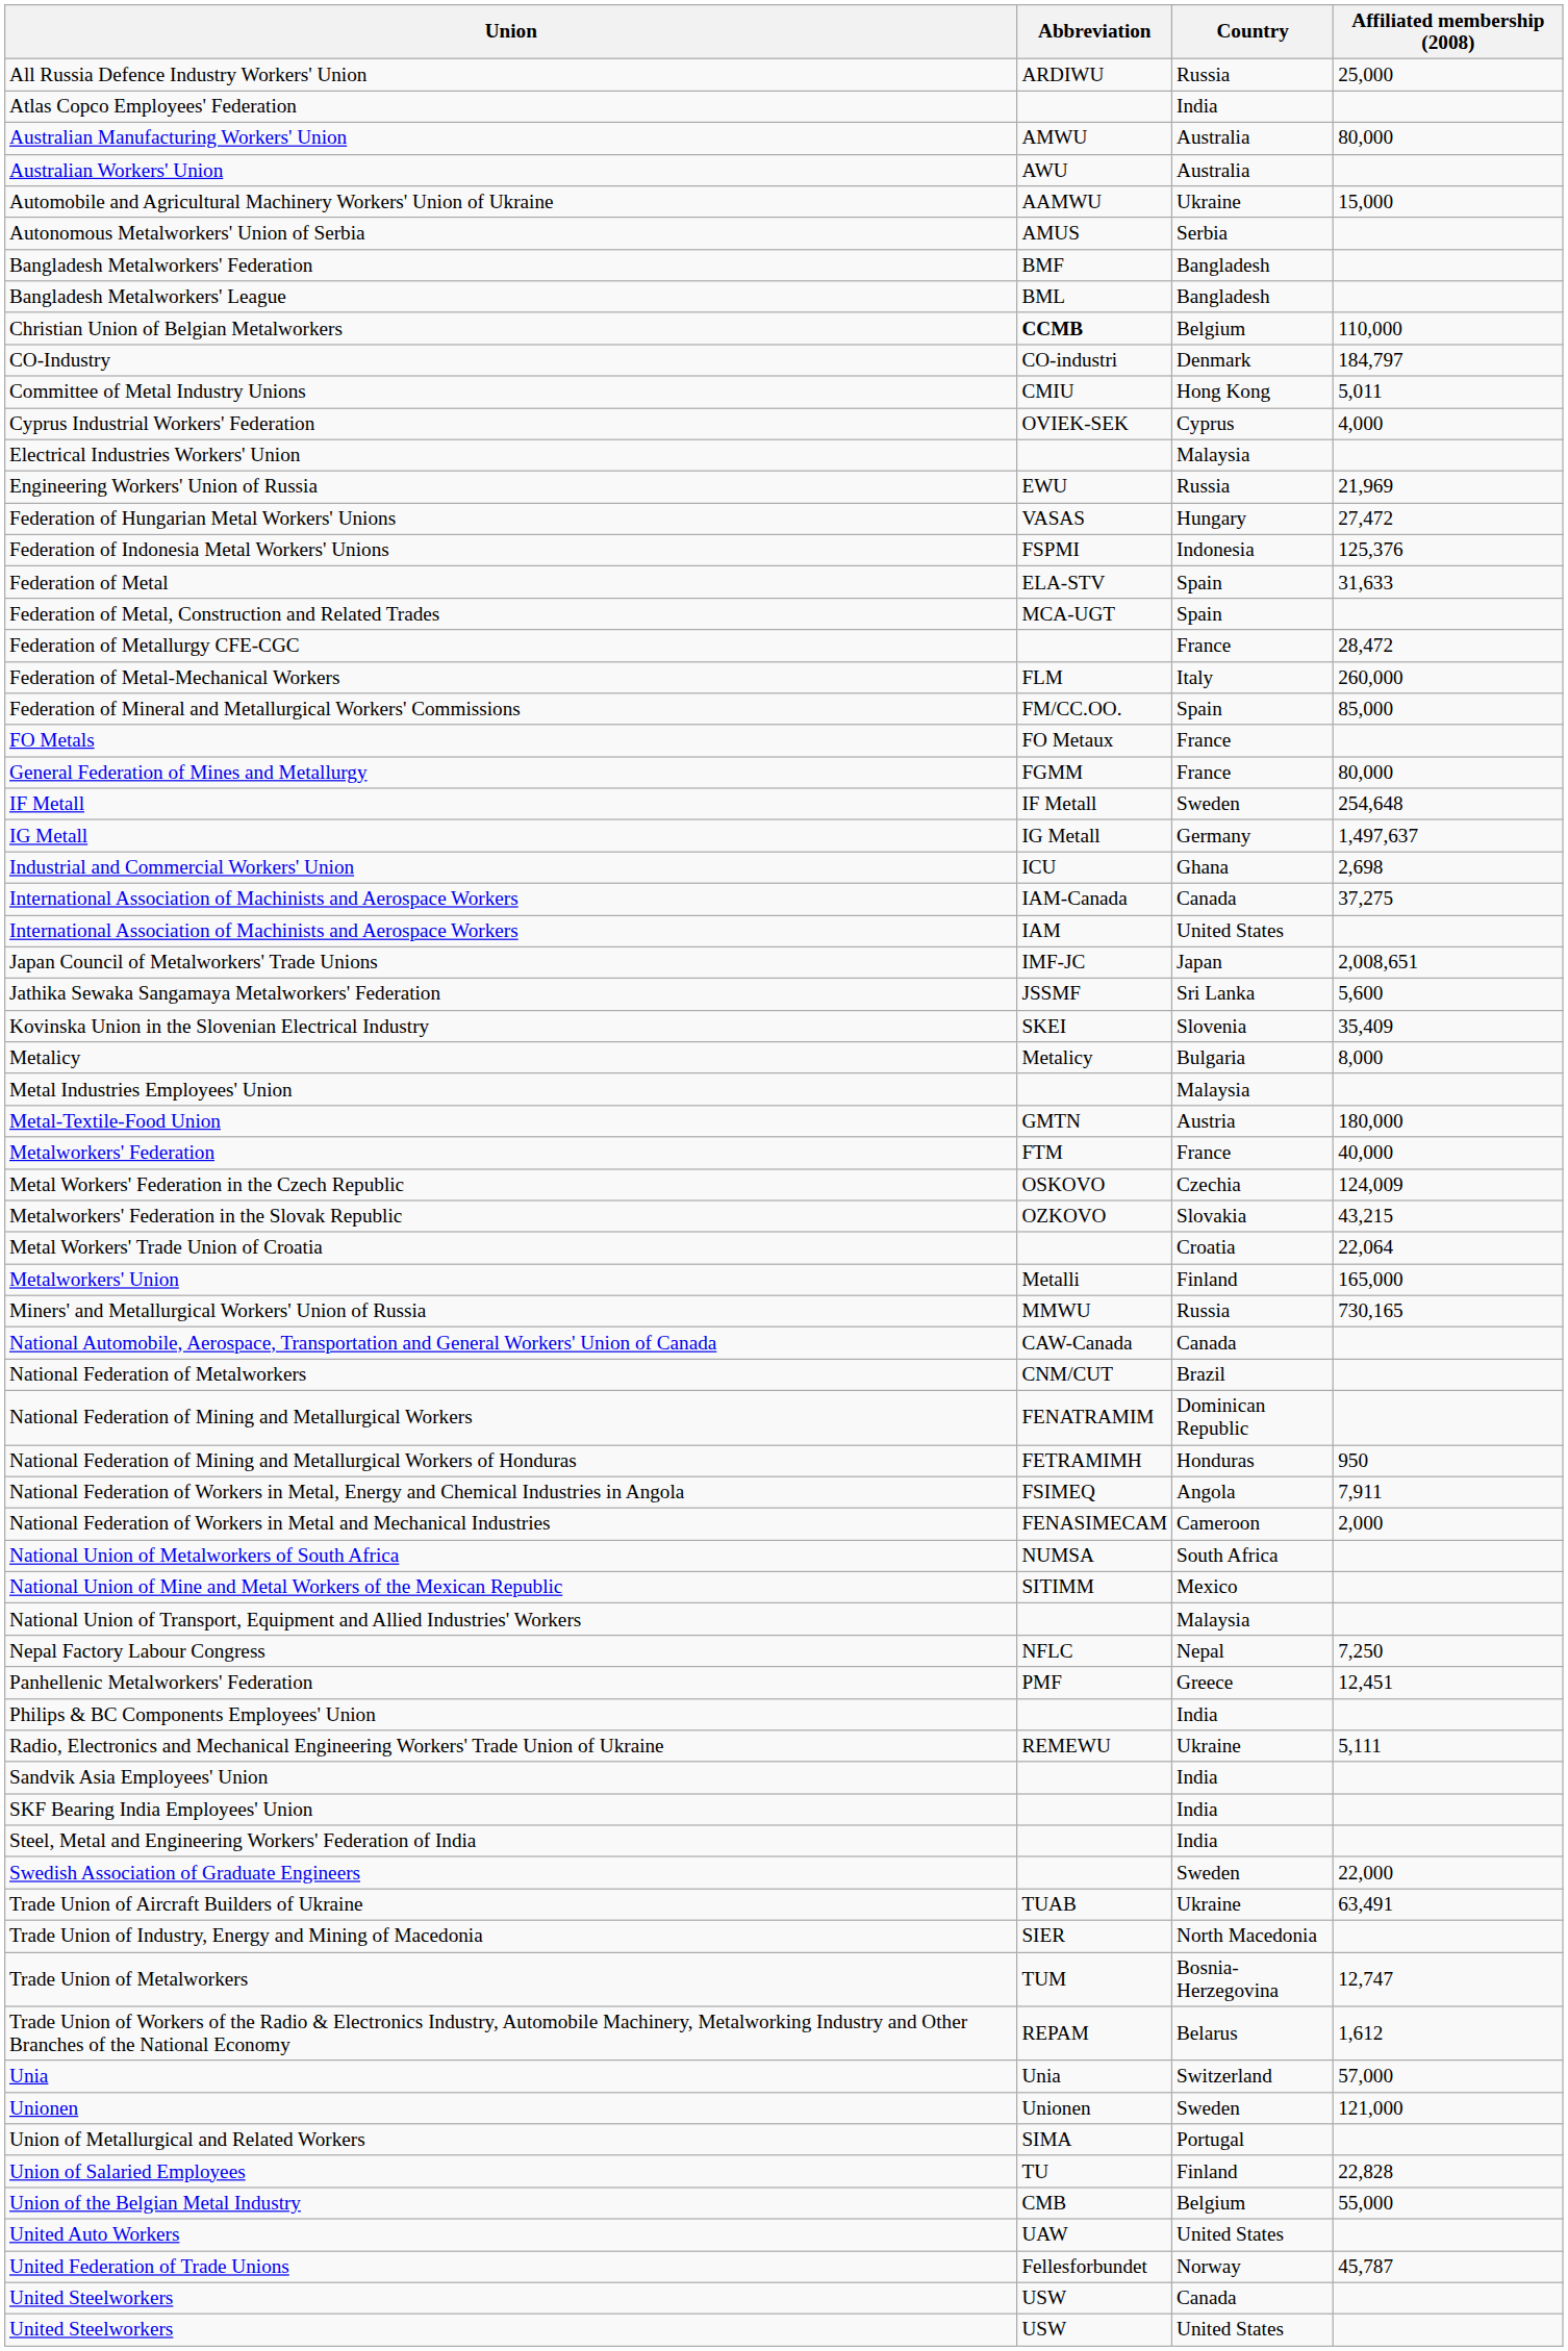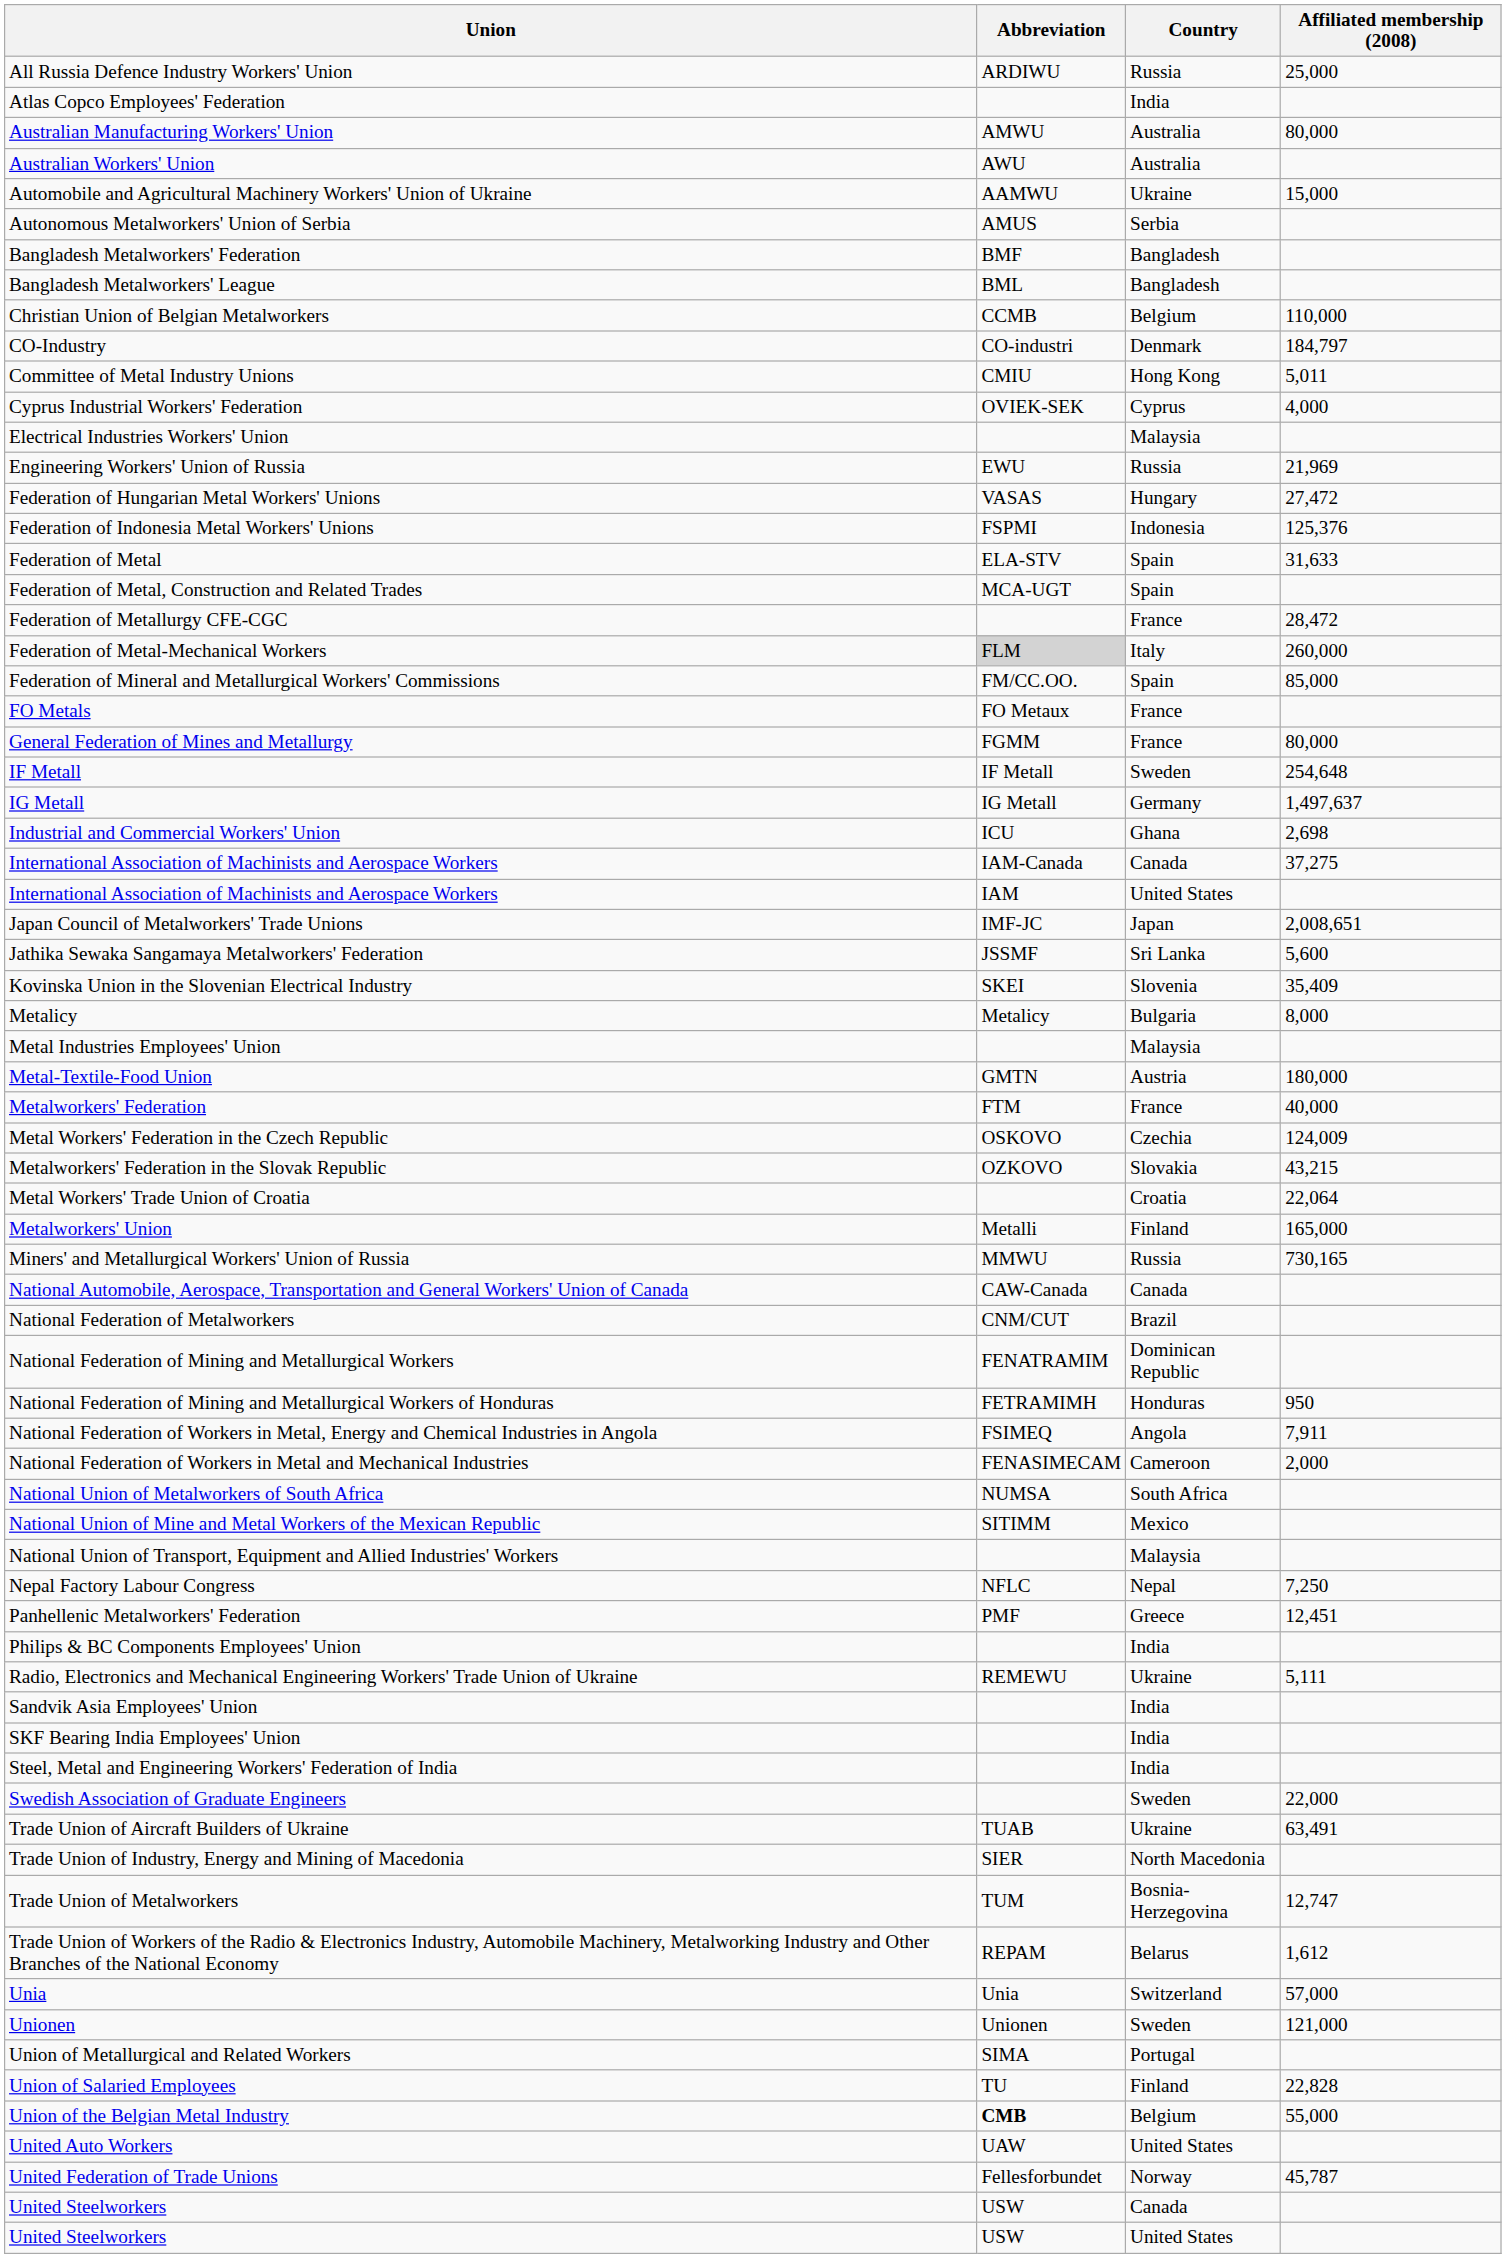Christian Union of Belgian Metalworkers | Abbreviation: bold -> normal
Federation of Metal-Mechanical Workers | Abbreviation: no background -> lightgrey background
Union of the Belgian Metal Industry | Abbreviation: normal -> bold
